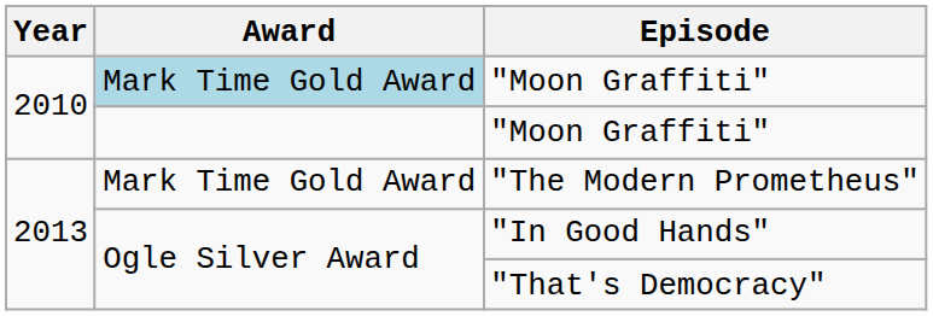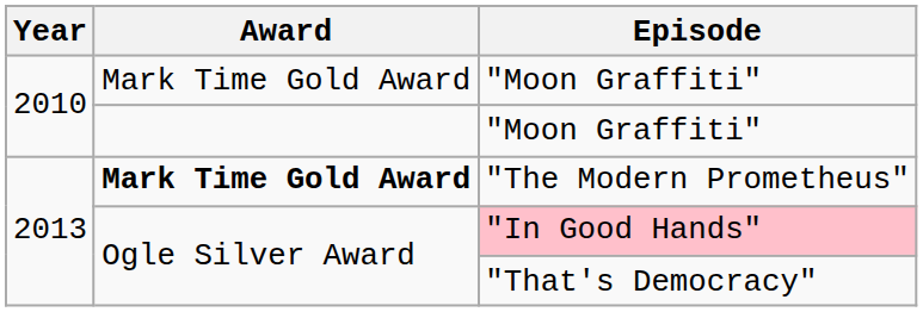Mark Time Gold Award / "Moon Graffiti" | Award: lightblue background -> no background
"The Modern Prometheus" | Award: normal -> bold
"In Good Hands" | Episode: no background -> pink background
